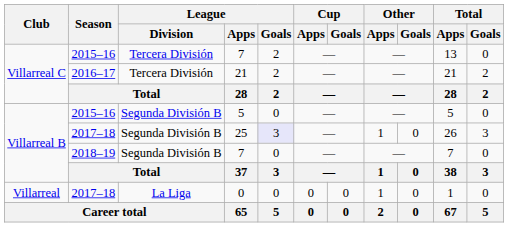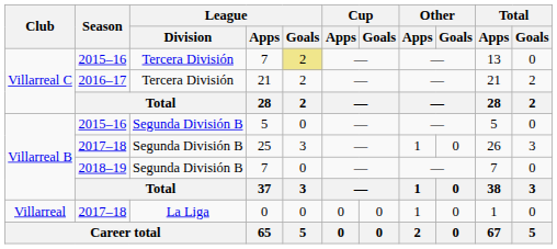2015–16 / 7 | League / Goals: no background -> khaki background
25 | League / Goals: lavender background -> no background
